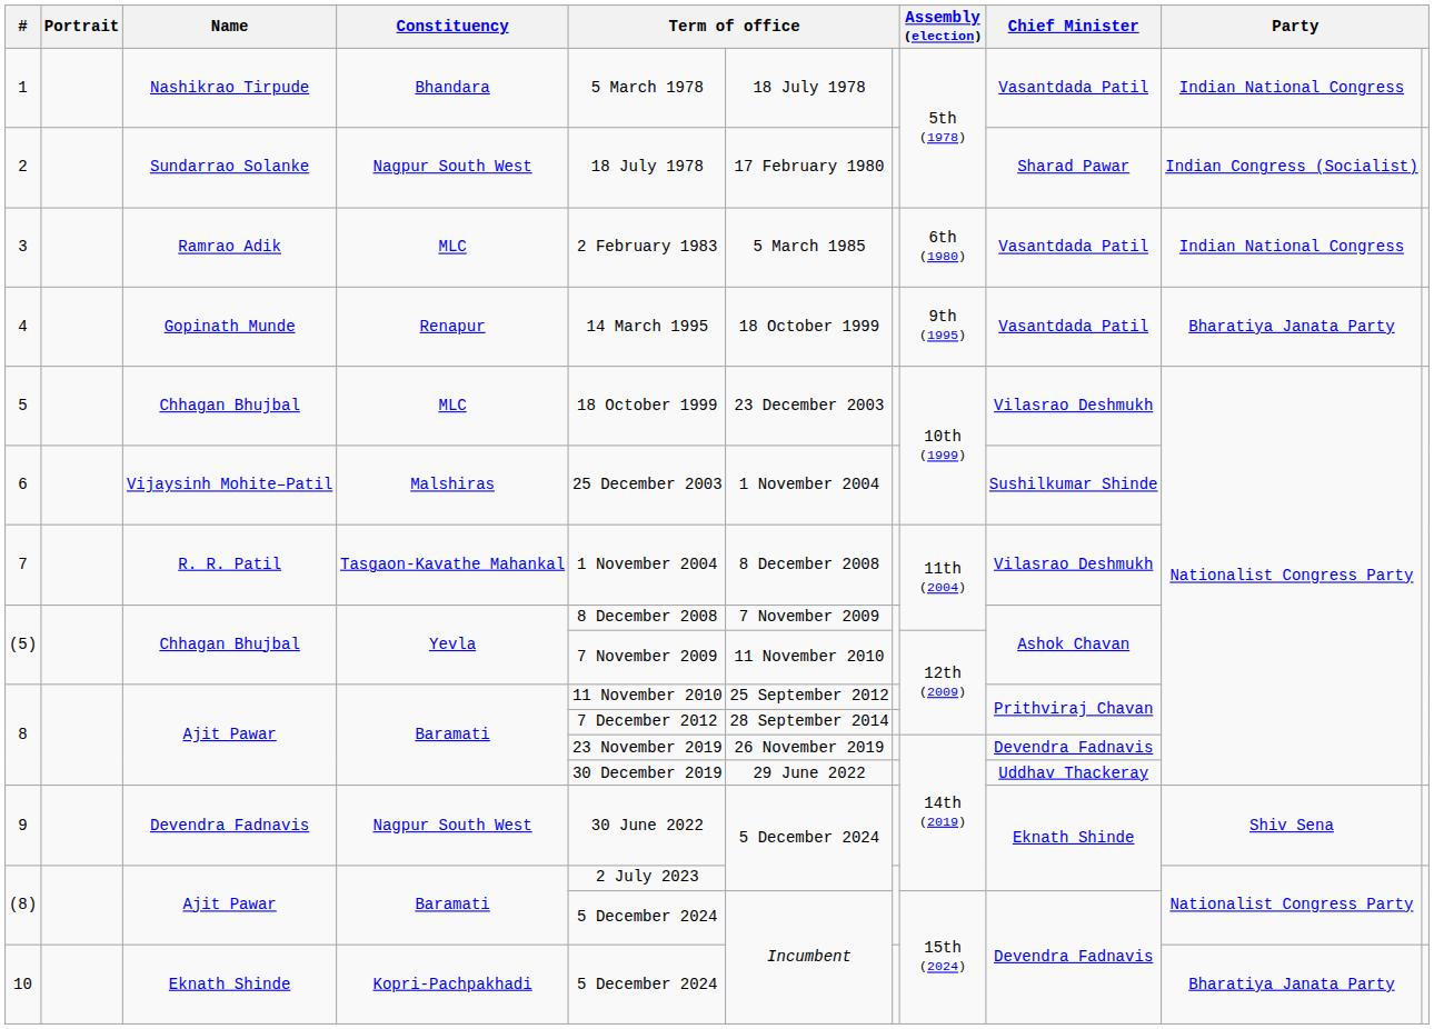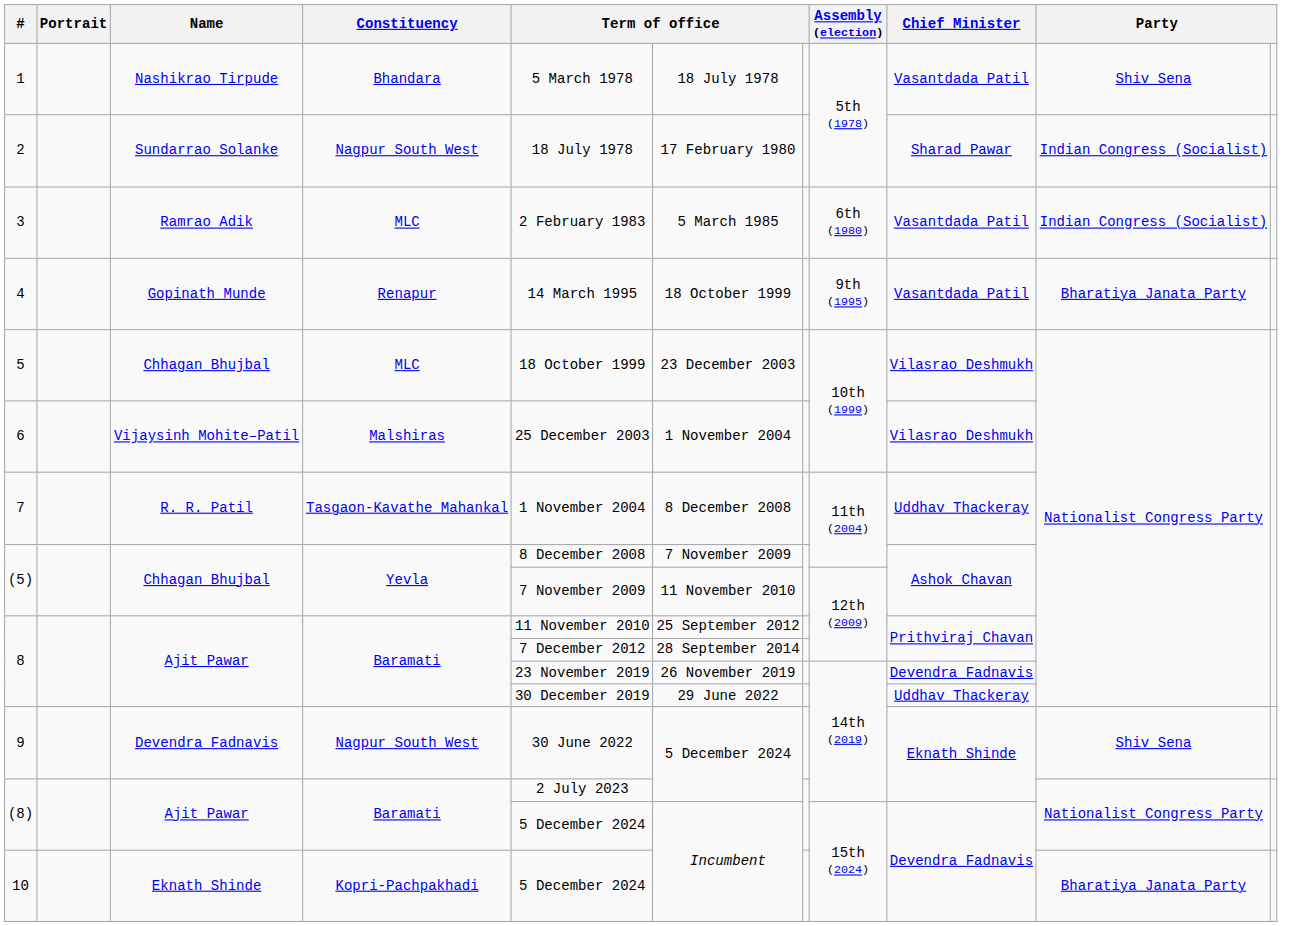1 | column 10: Indian National Congress -> Shiv Sena
3 | column 10: Indian National Congress -> Indian Congress (Socialist)
6 | Chief Minister: Sushilkumar Shinde -> Vilasrao Deshmukh
7 | Chief Minister: Vilasrao Deshmukh -> Uddhav Thackeray
